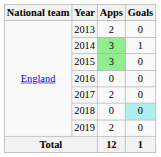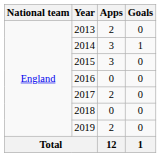2014 | Apps: lightgreen background -> no background
2015 | Apps: lightgreen background -> no background
2018 | Goals: paleturquoise background -> no background
